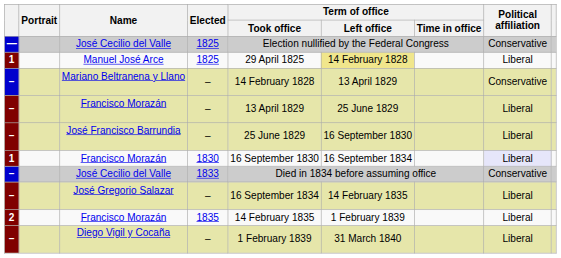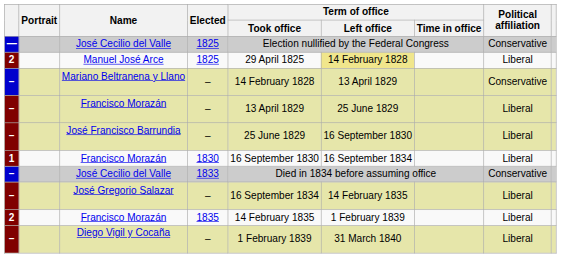Manuel José Arce | column 1: 1 -> 2
Francisco Morazán / 1830 | Political affiliation: lavender background -> no background
